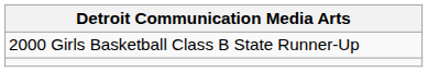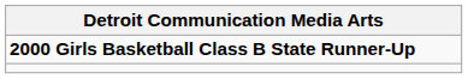2000 Girls Basketball Class B State Runner-Up | column 1: normal -> bold
